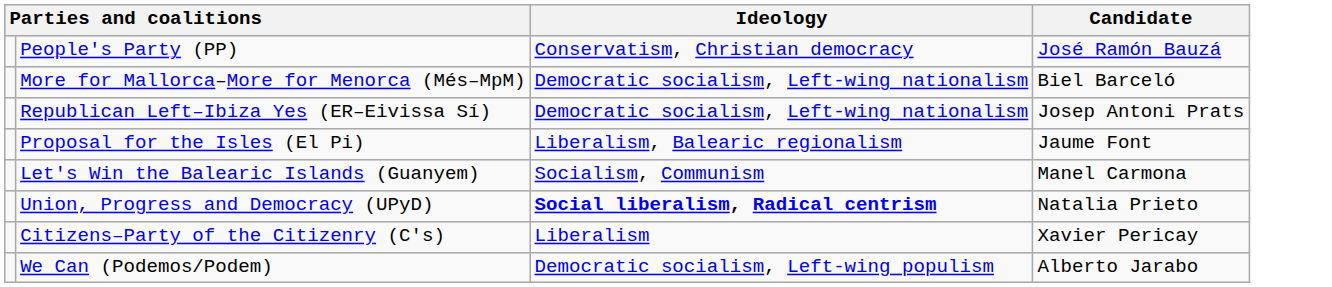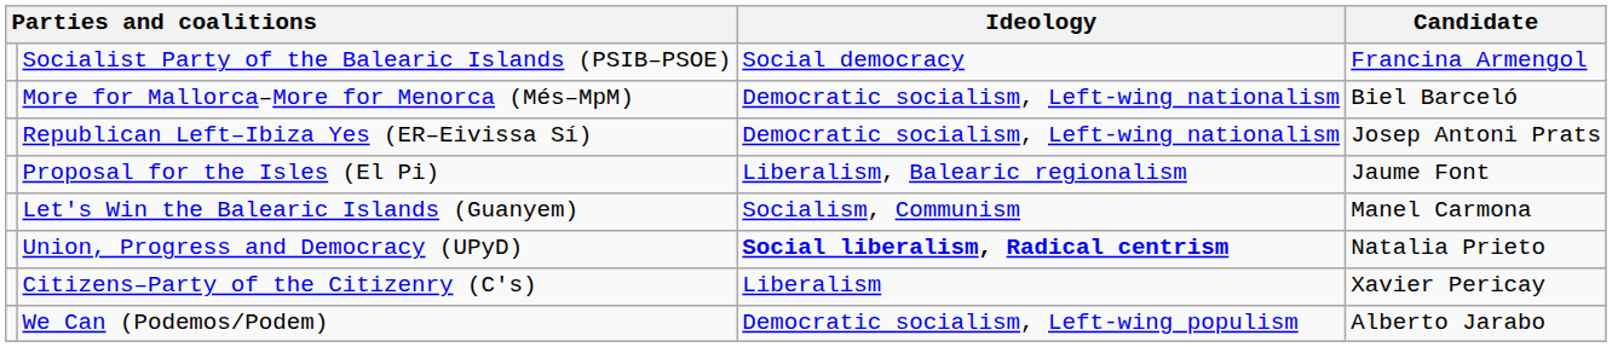- row: People's Party (PP) | Conservatism, Christian democracy | José Ramón Bauzá
+ row: Socialist Party of the Balearic Islands (PSIB–PSOE) | Social democracy | Francina Armengol
